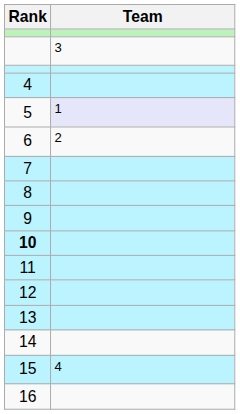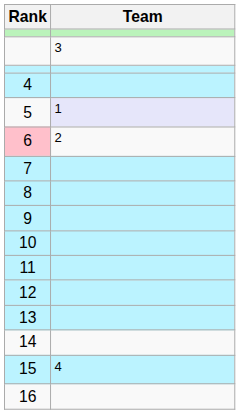row 7 | Rank: no background -> pink background
row 11 | Rank: bold -> normal
